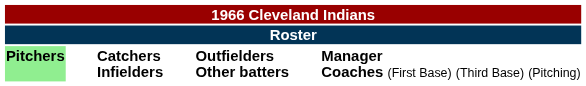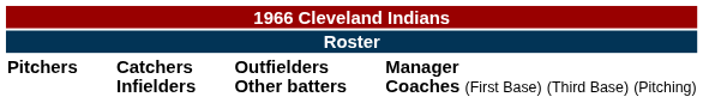Pitchers | column 1: lightgreen background -> no background
